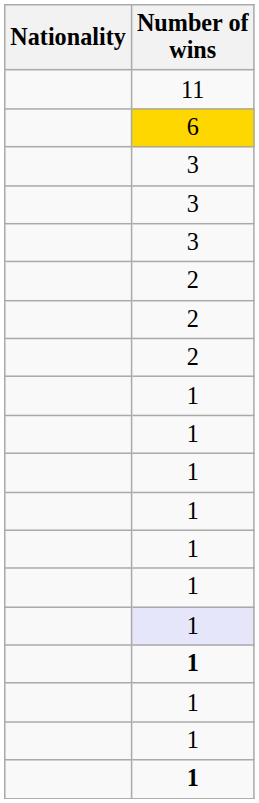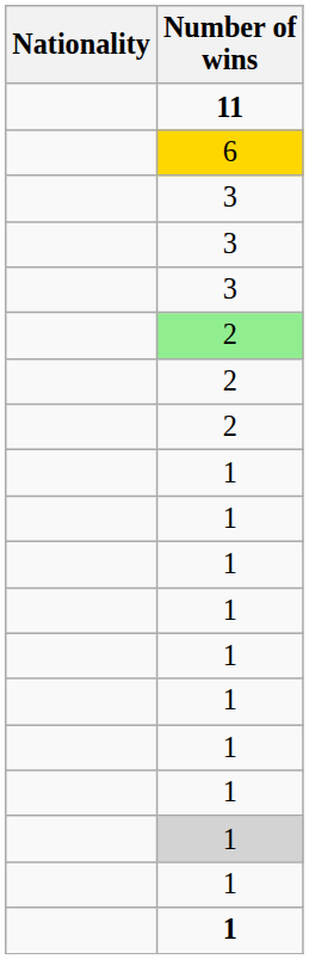row 2 | Number of wins: normal -> bold
row 7 | Number of wins: no background -> lightgreen background
row 16 | Number of wins: lavender background -> no background
row 17 | Number of wins: bold -> normal
row 18 | Number of wins: no background -> lightgrey background
